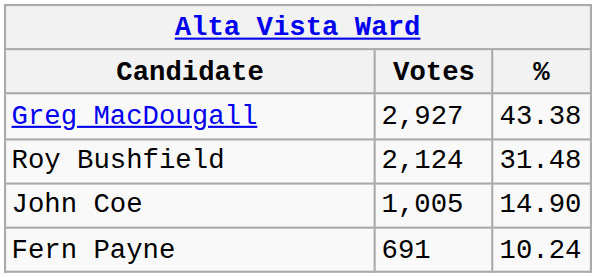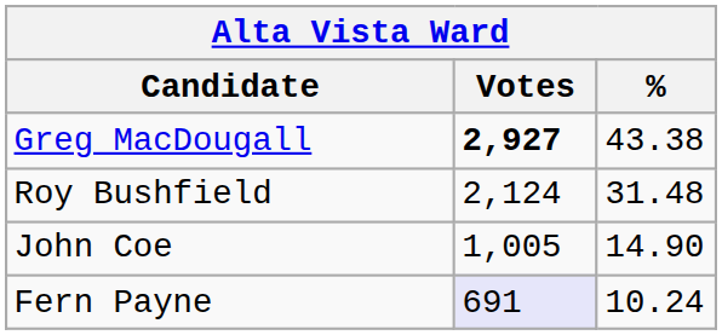Greg MacDougall | Votes: normal -> bold
Fern Payne | Votes: no background -> lavender background
